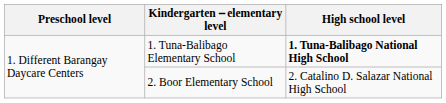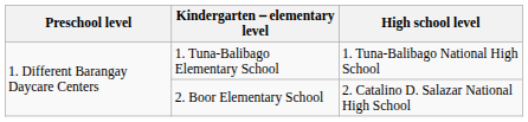1. Tuna-Balibago Elementary School | High school level: bold -> normal
